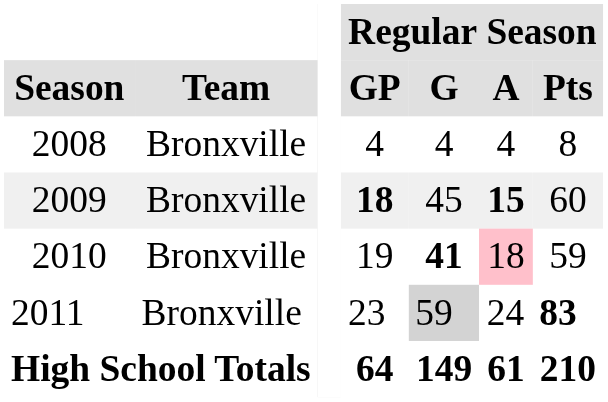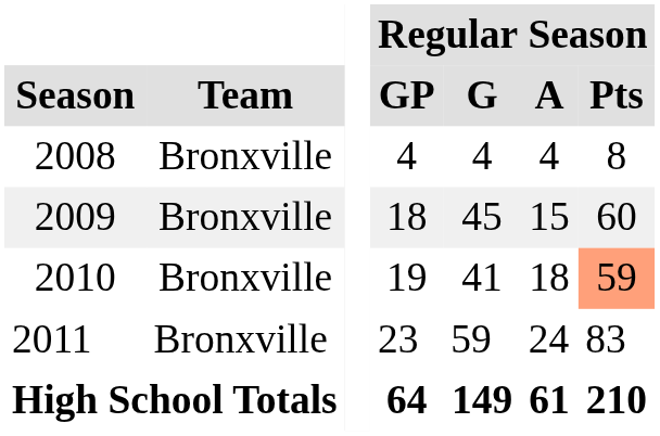2009 | Regular Season / GP: bold -> normal
2009 | Regular Season / A: bold -> normal
2010 | Regular Season / G: bold -> normal
2010 | Regular Season / A: pink background -> no background
2010 | Regular Season / Pts: no background -> lightsalmon background
2011 | Regular Season / G: lightgrey background -> no background
2011 | Regular Season / Pts: bold -> normal
